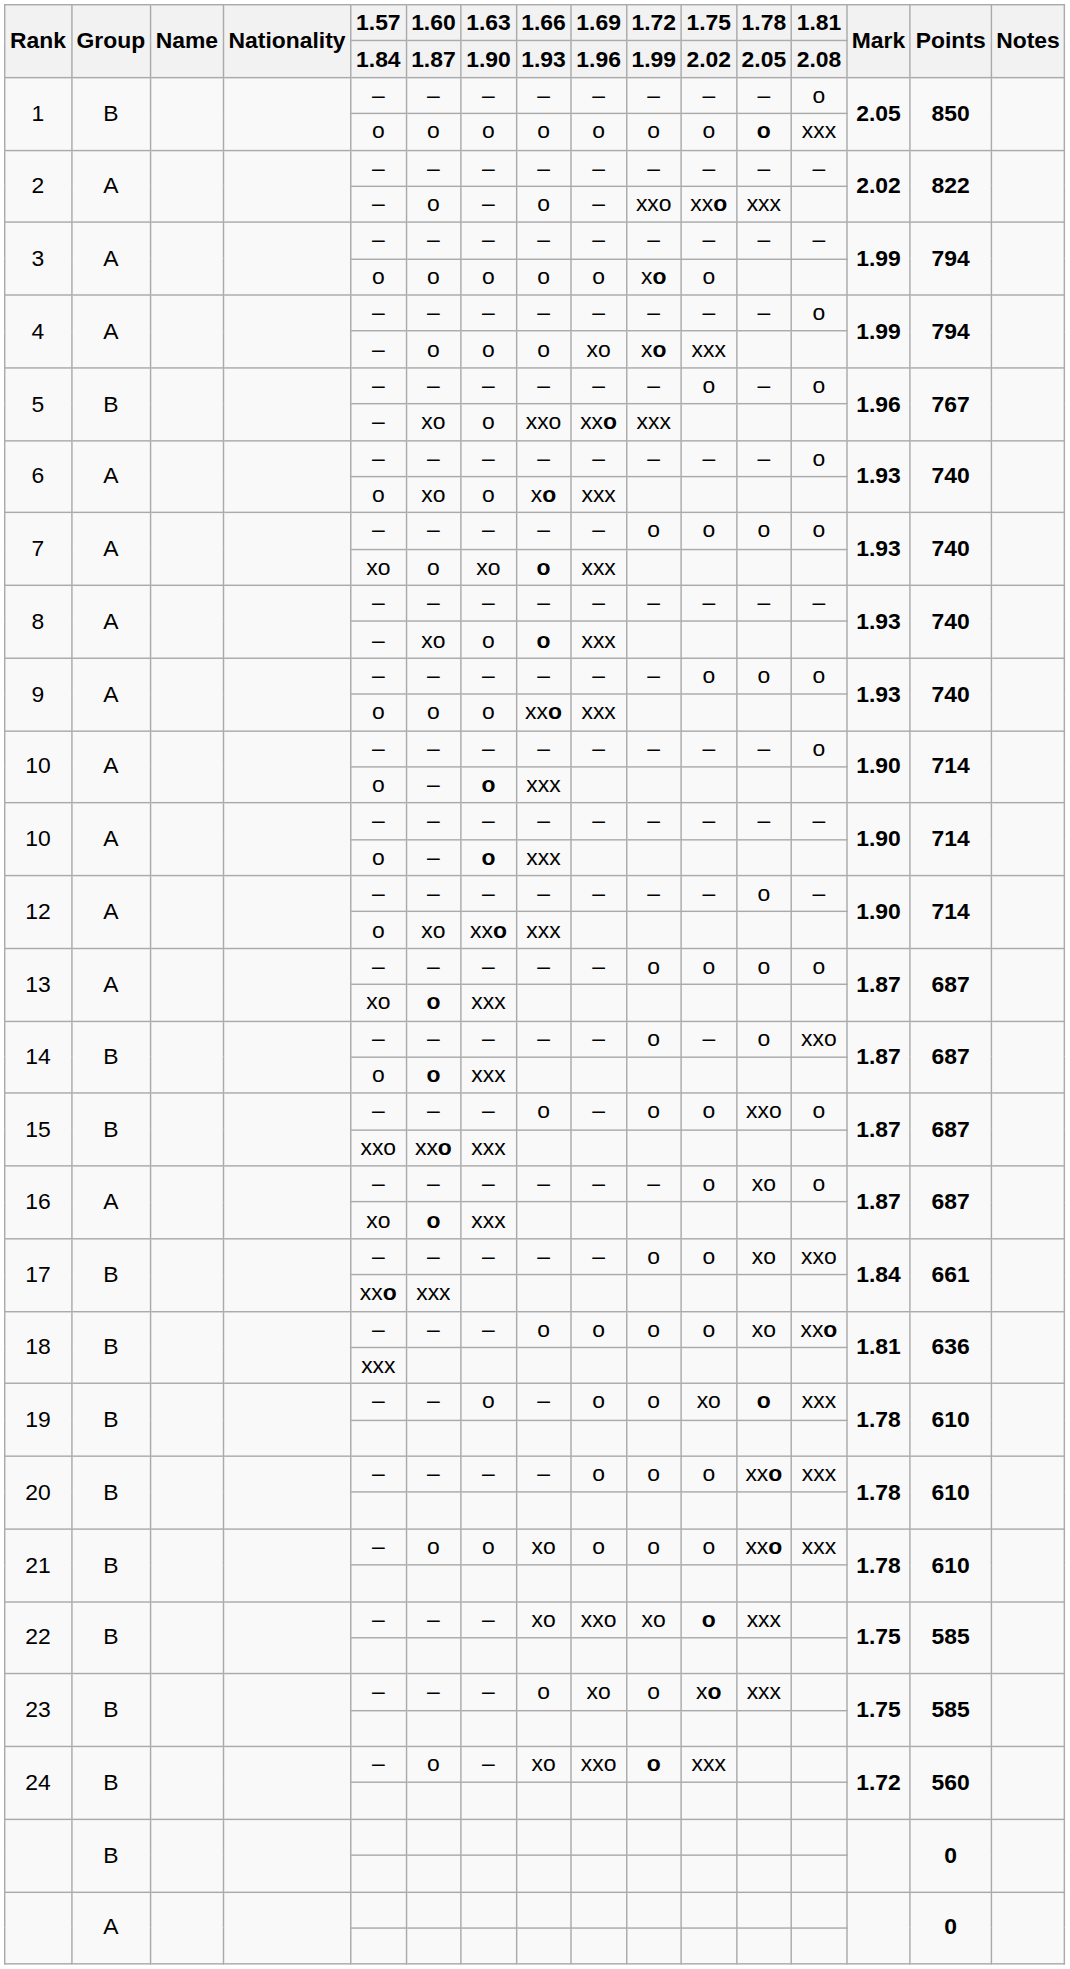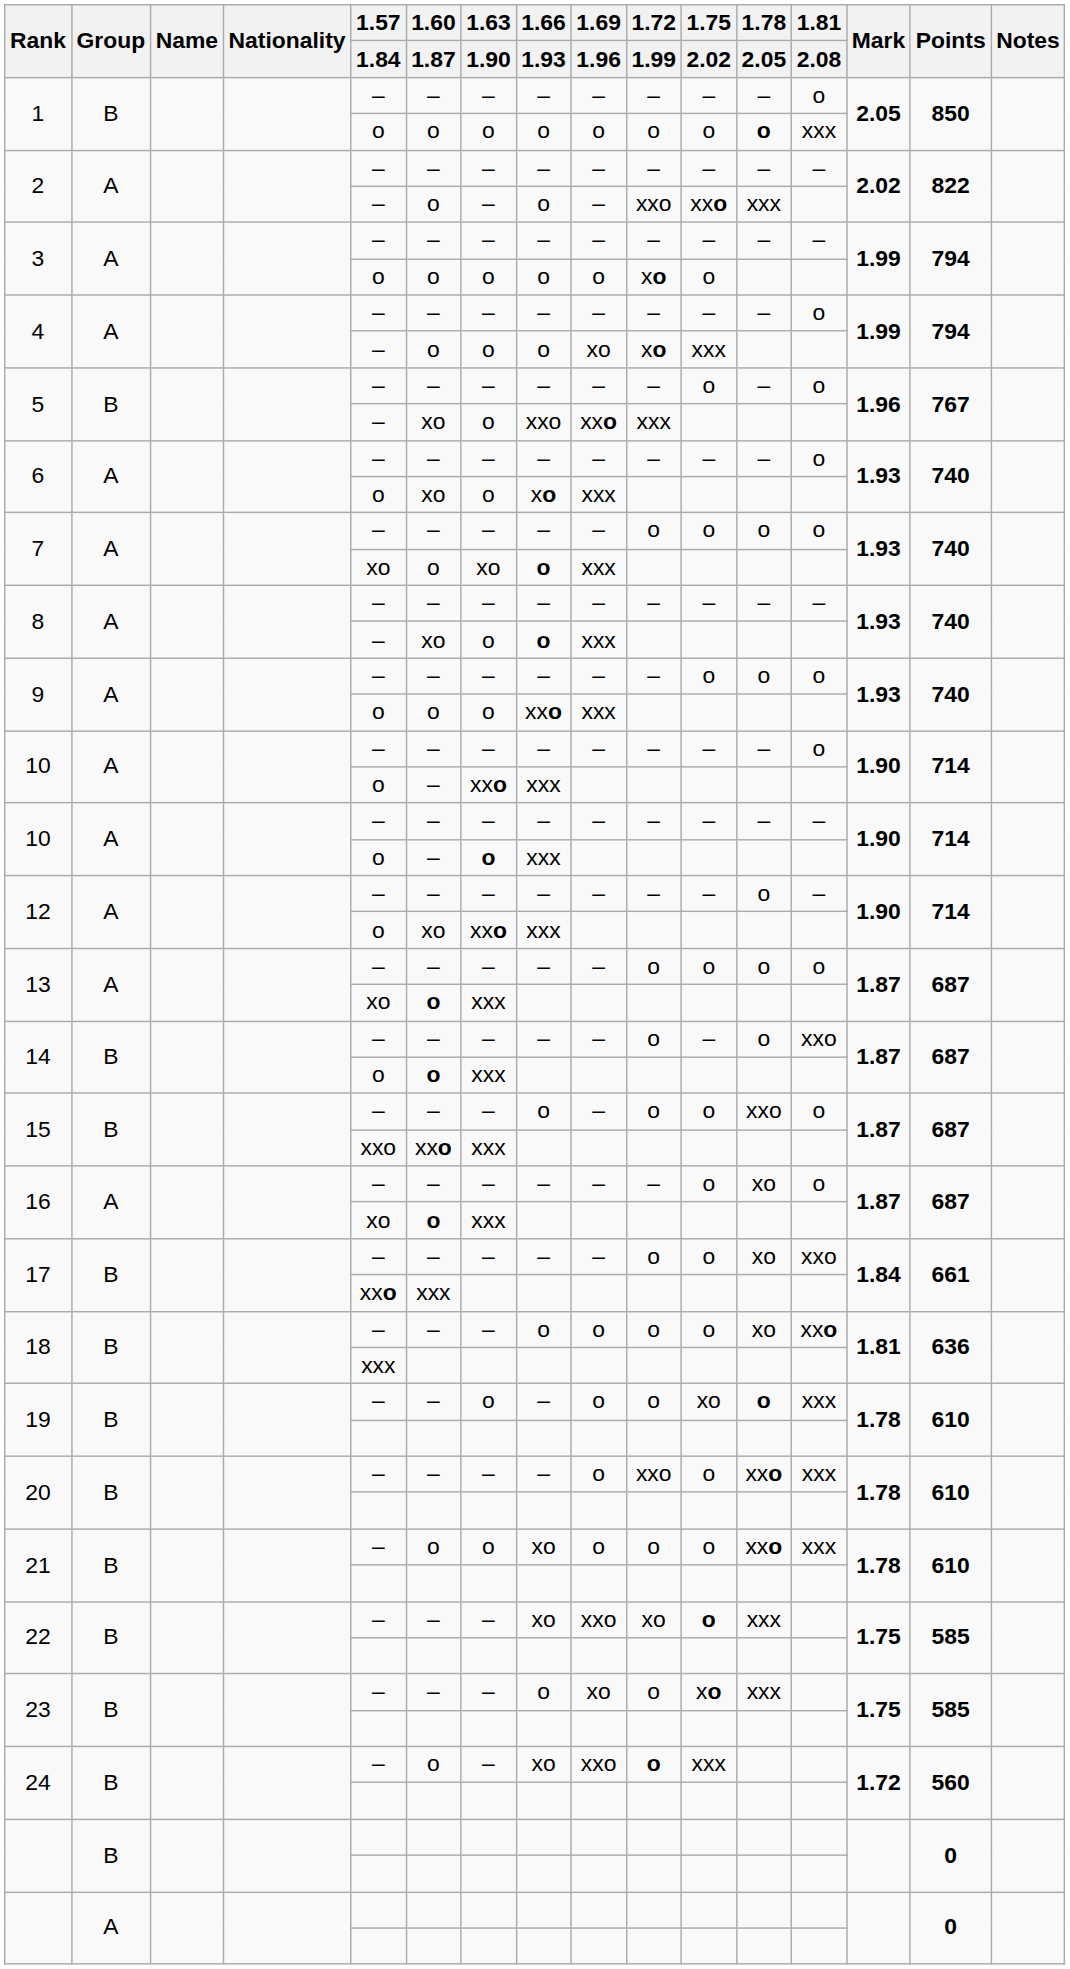row 22 | 1.63 / 1.90: o -> xxo
row 41 | 1.72 / 1.99: o -> xxo
